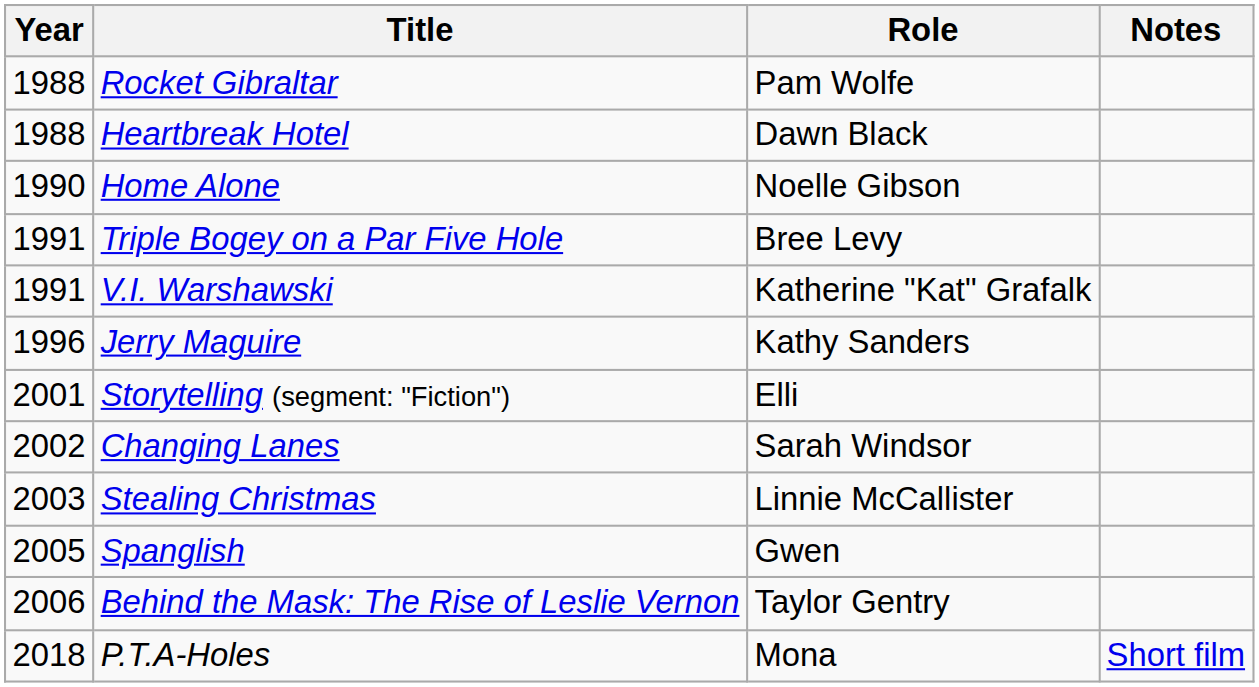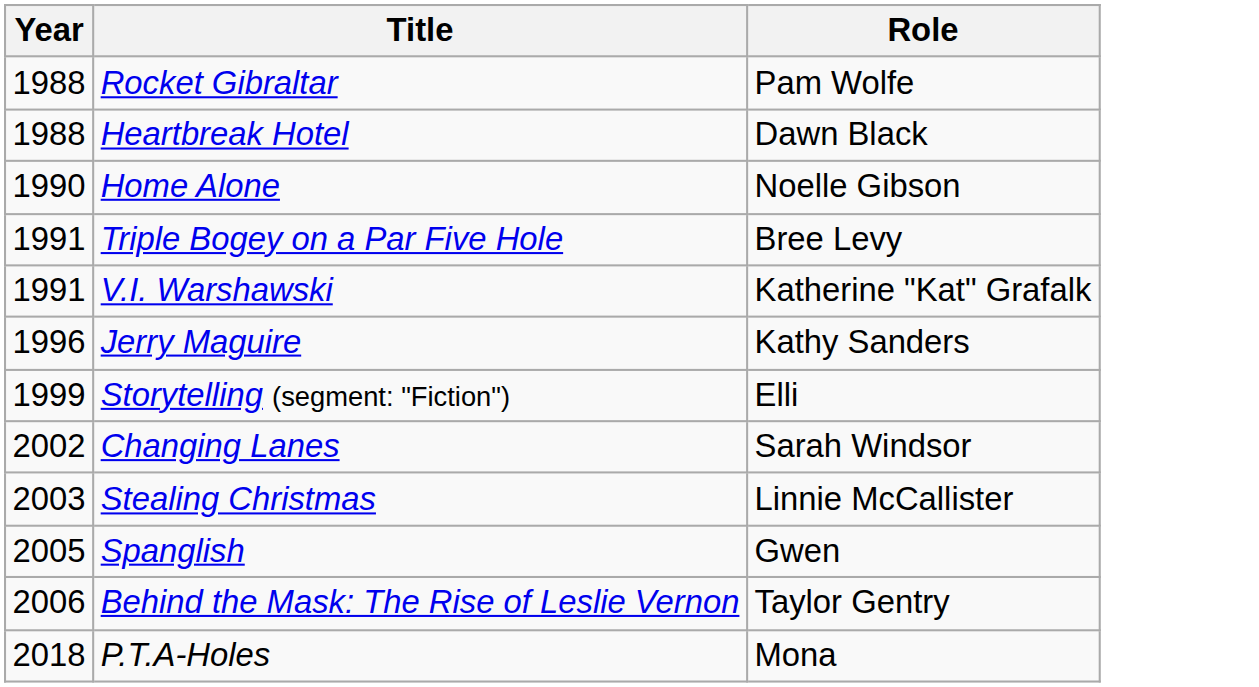- column: Notes | Short film
Storytelling (segment: "Fiction") | Year: 2001 -> 1999
